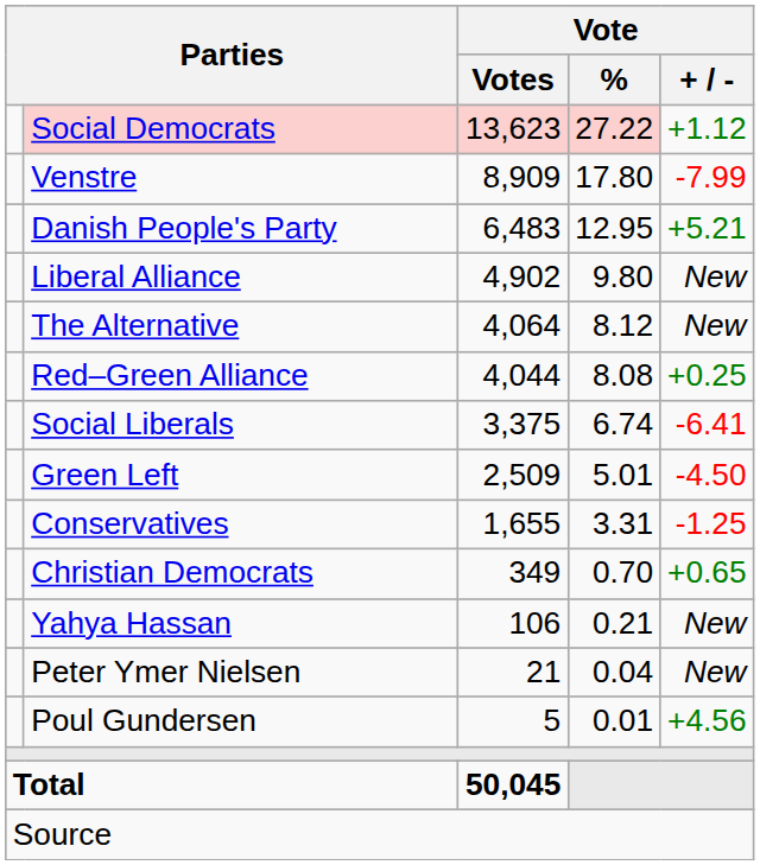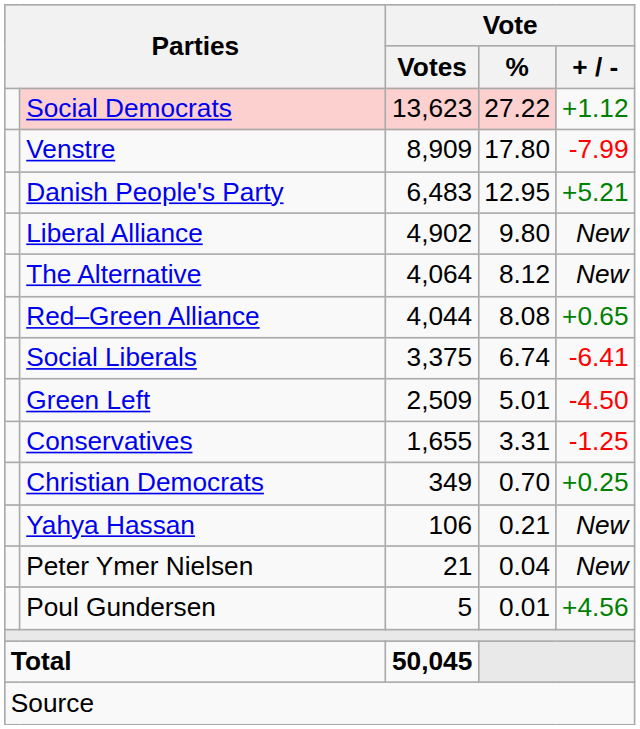Red–Green Alliance | Vote / + / -: +0.25 -> +0.65
Christian Democrats | Vote / + / -: +0.65 -> +0.25
